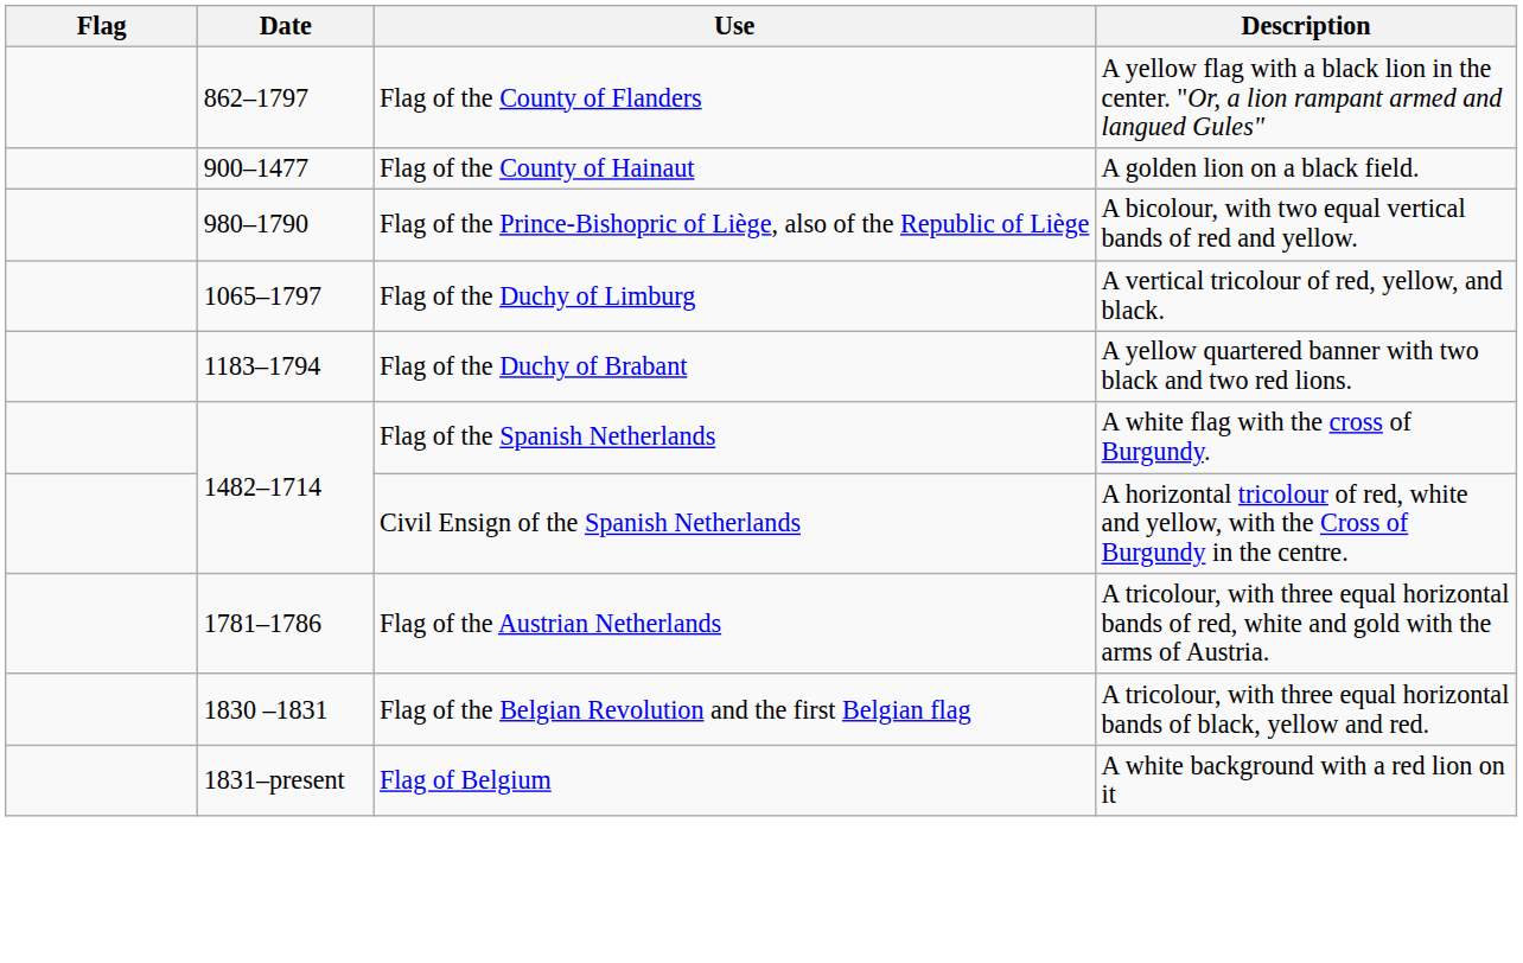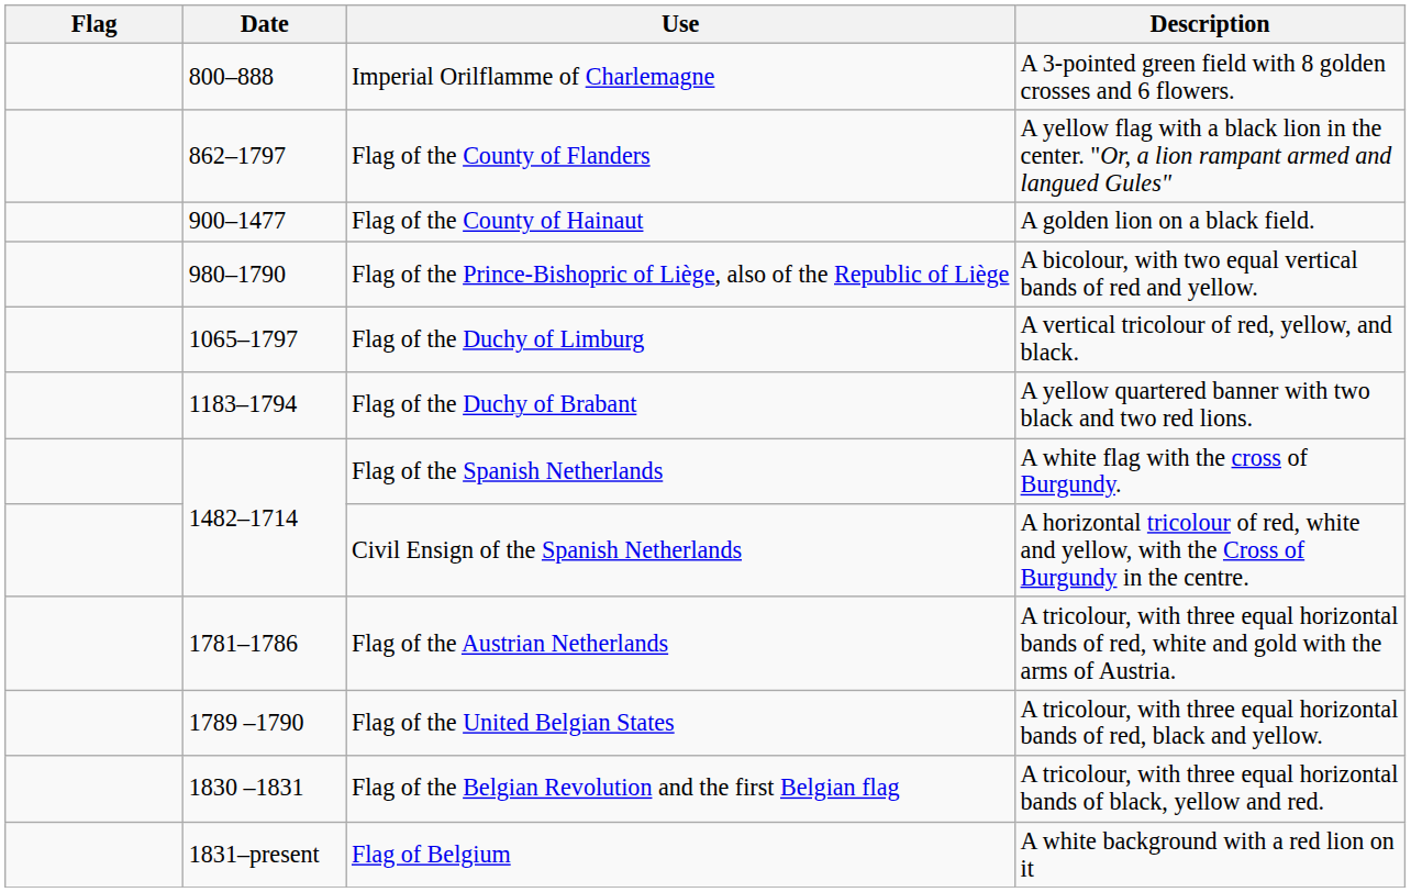+ row: 800–888 | Imperial Orilflamme of Charlemagne | A 3-pointed green field with 8 golden crosses and 6 flowers.
+ row: 1789 –1790 | Flag of the United Belgian States | A tricolour, with three equal horizontal bands of red, black and yellow.
